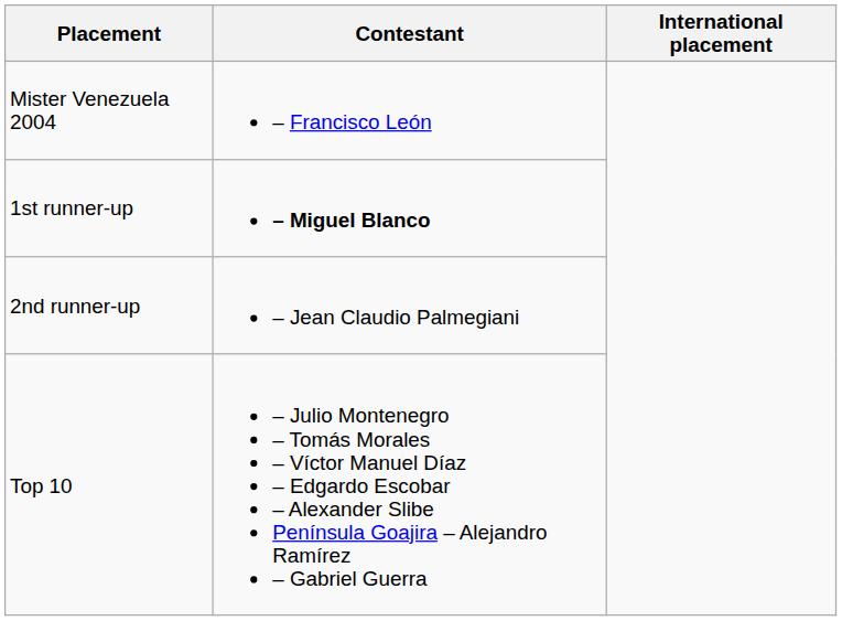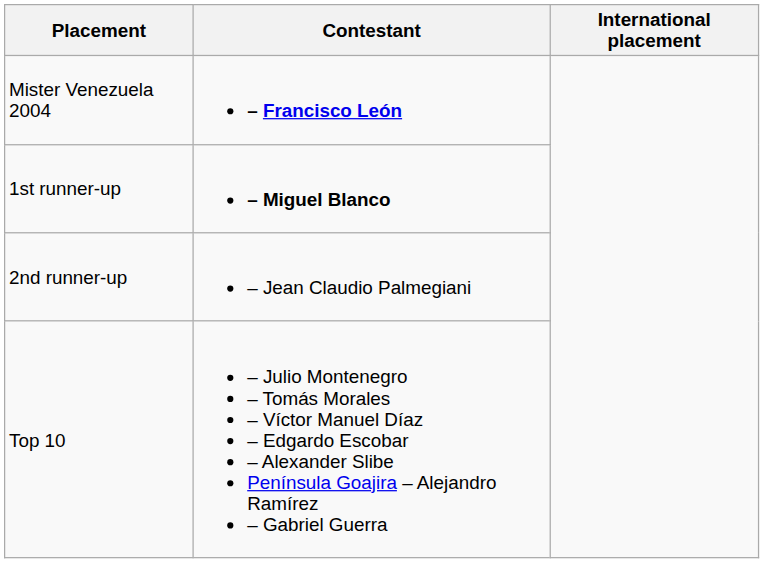Mister Venezuela 2004 | Contestant: normal -> bold
